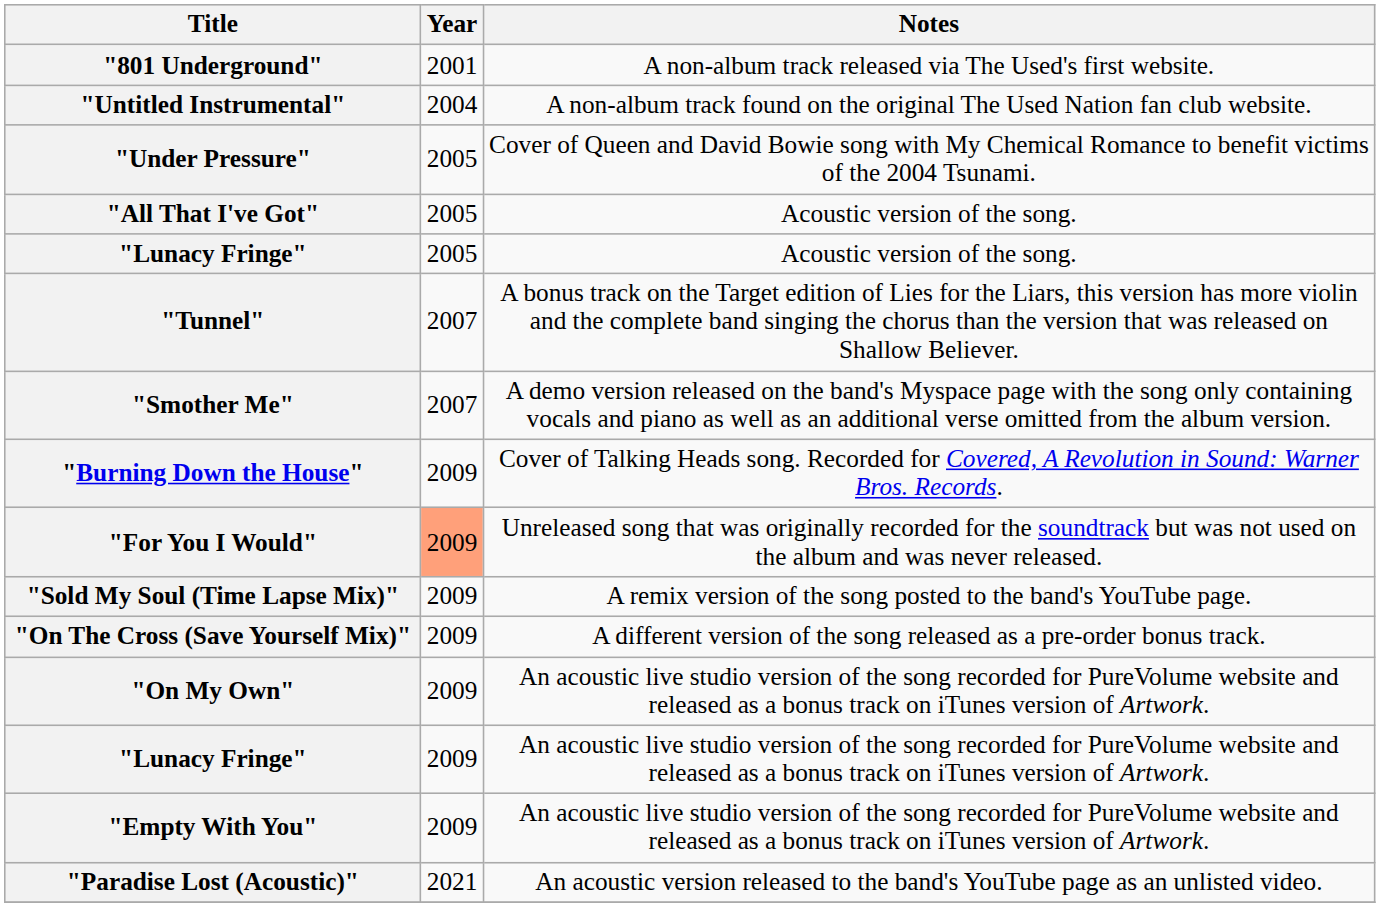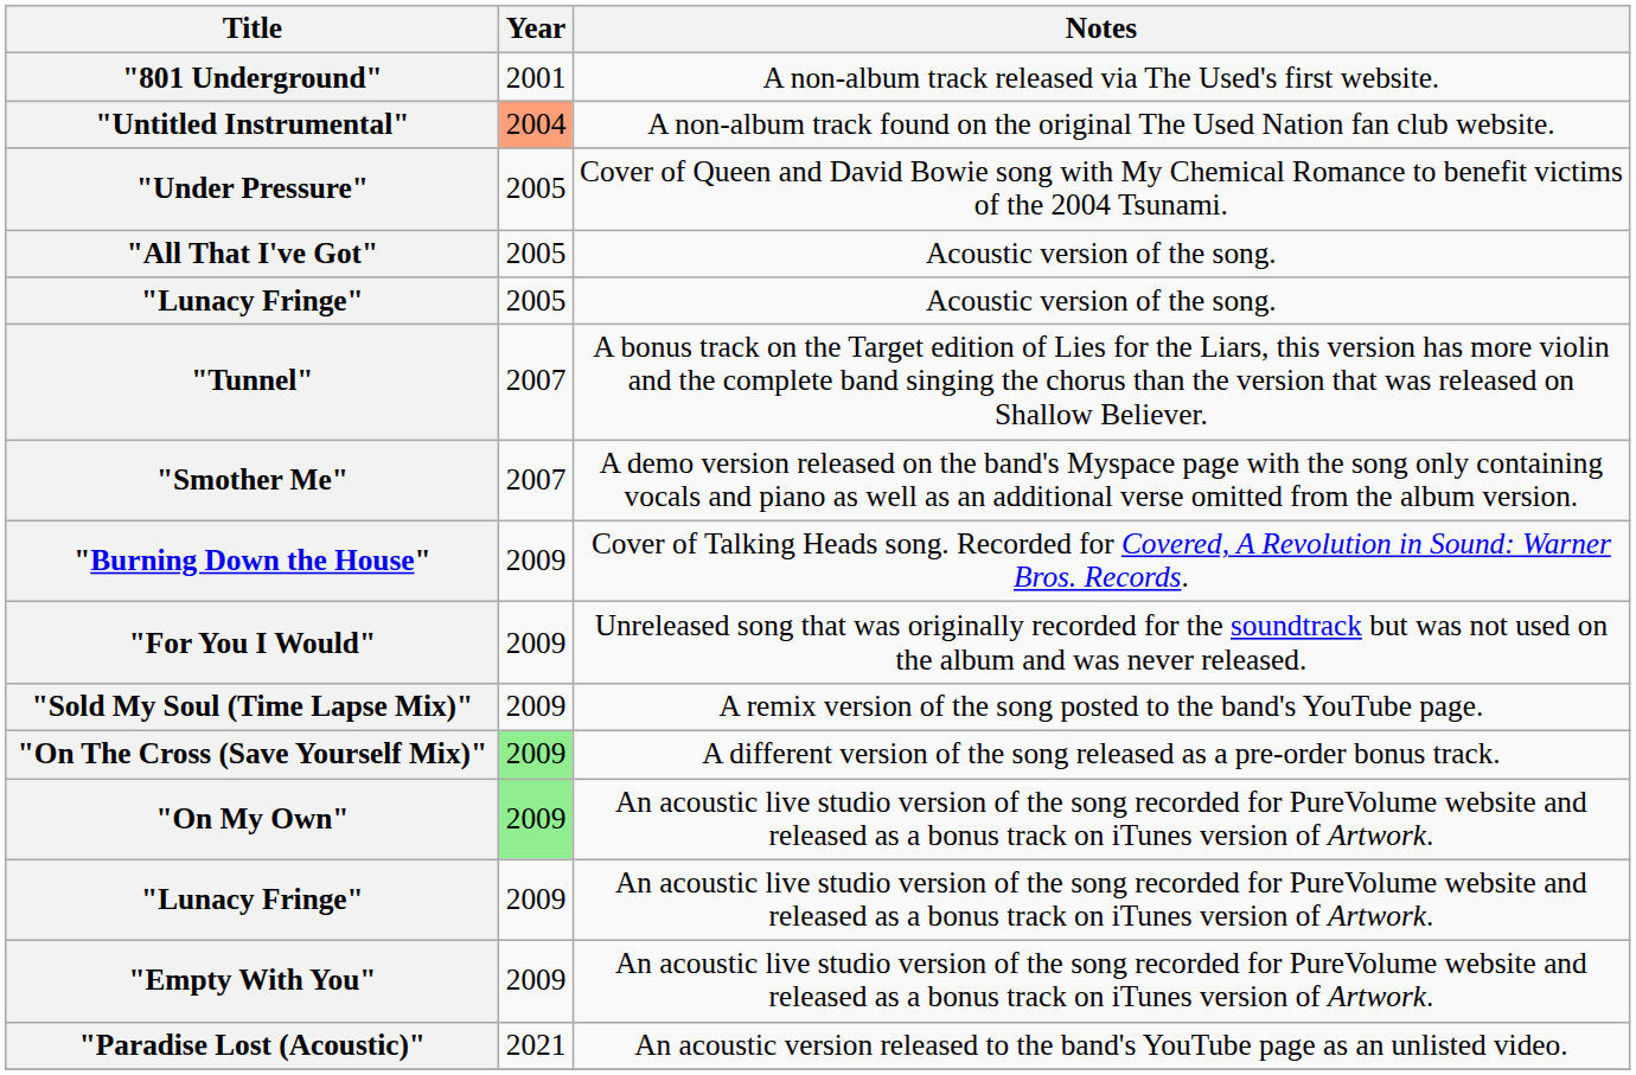"Untitled Instrumental" | Year: no background -> lightsalmon background
"For You I Would" | Year: lightsalmon background -> no background
"On The Cross (Save Yourself Mix)" | Year: no background -> lightgreen background
"On My Own" | Year: no background -> lightgreen background
